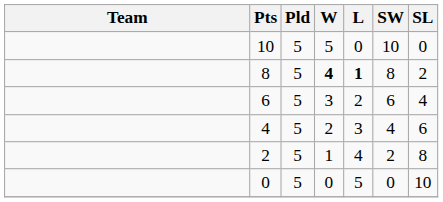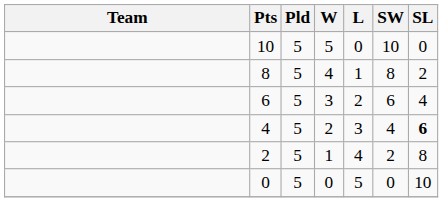row 3 | W: bold -> normal
row 3 | L: bold -> normal
row 5 | SL: normal -> bold
